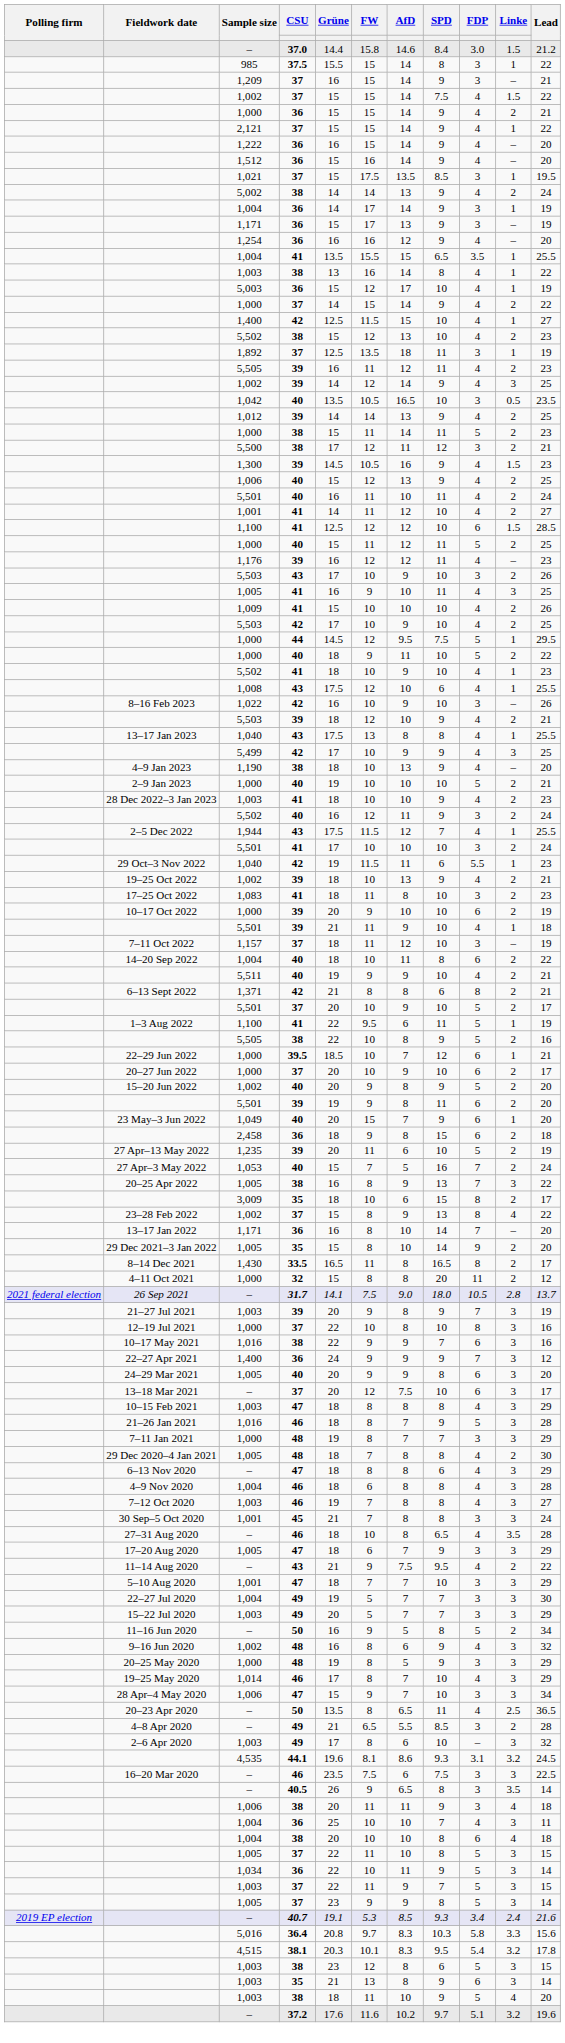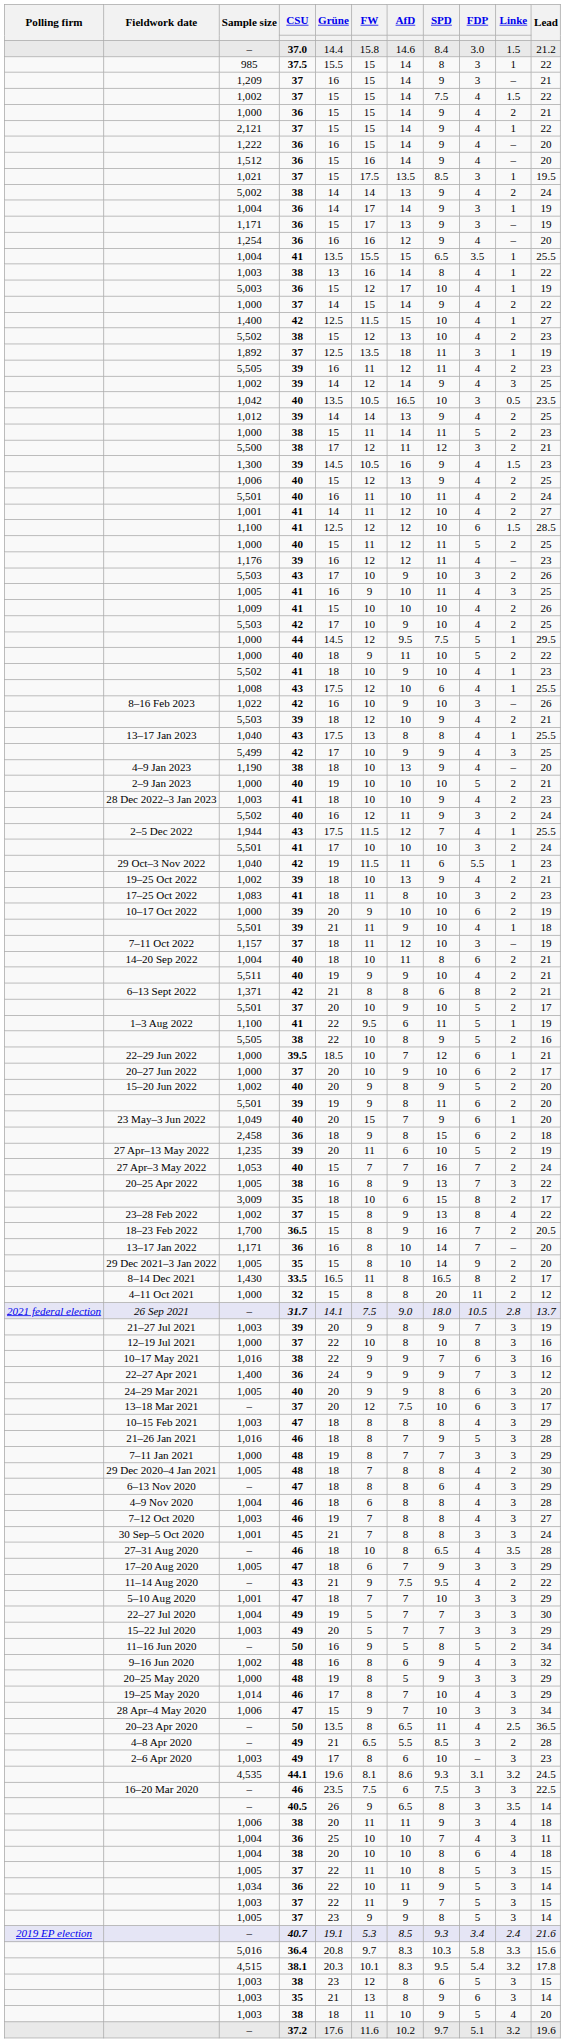14–20 Sep 2022 | Lead: 22 -> 21
27 Apr–3 May 2022 | AfD: 5 -> 7
+ row: 18–23 Feb 2022 | 1,700 | 36.5 | 15 | 8 | 9 | 16 | 7 | 2 | 20.5
2–6 Apr 2020 | Lead: 32 -> 23
